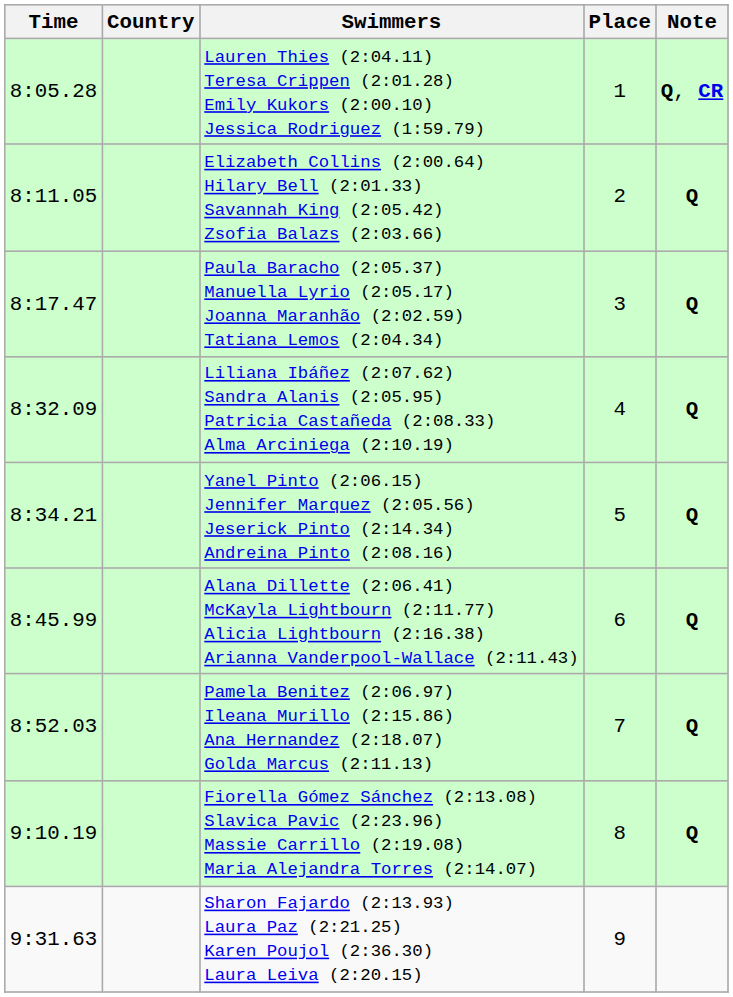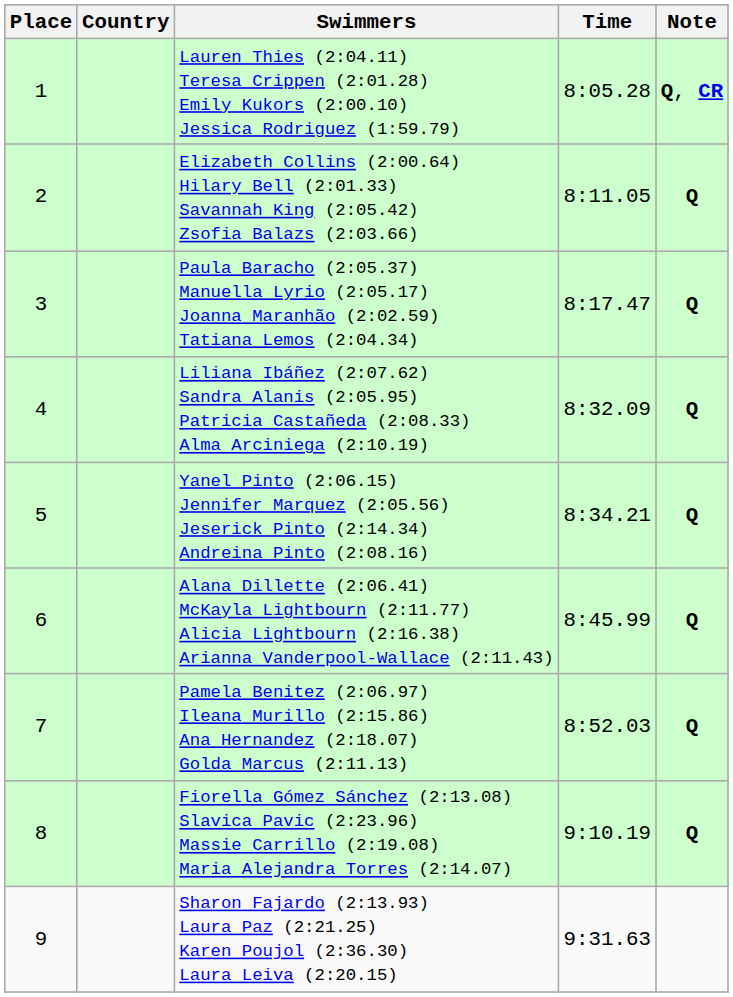columns swapped: Place <-> Time
